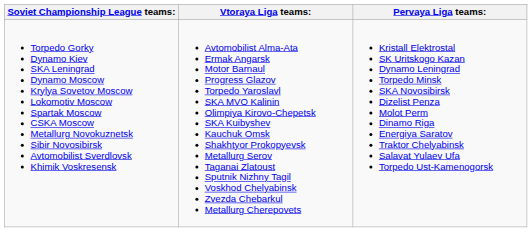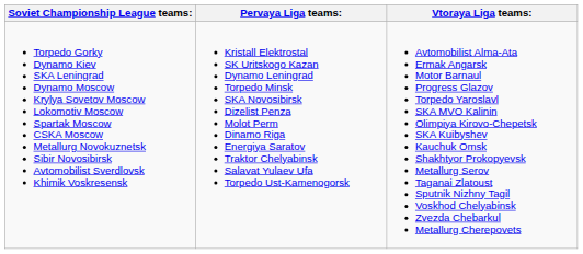columns swapped: Pervaya Liga teams: <-> Vtoraya Liga teams:
